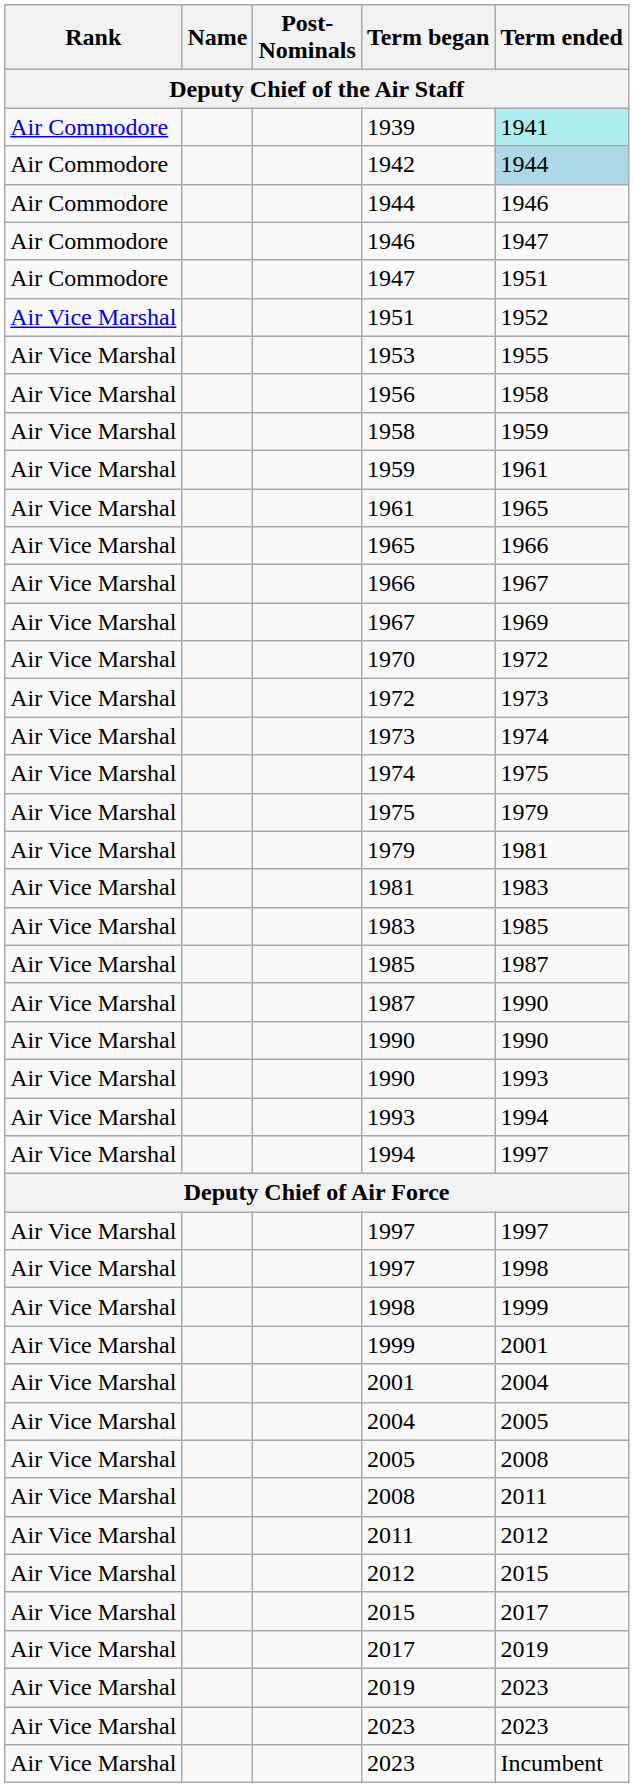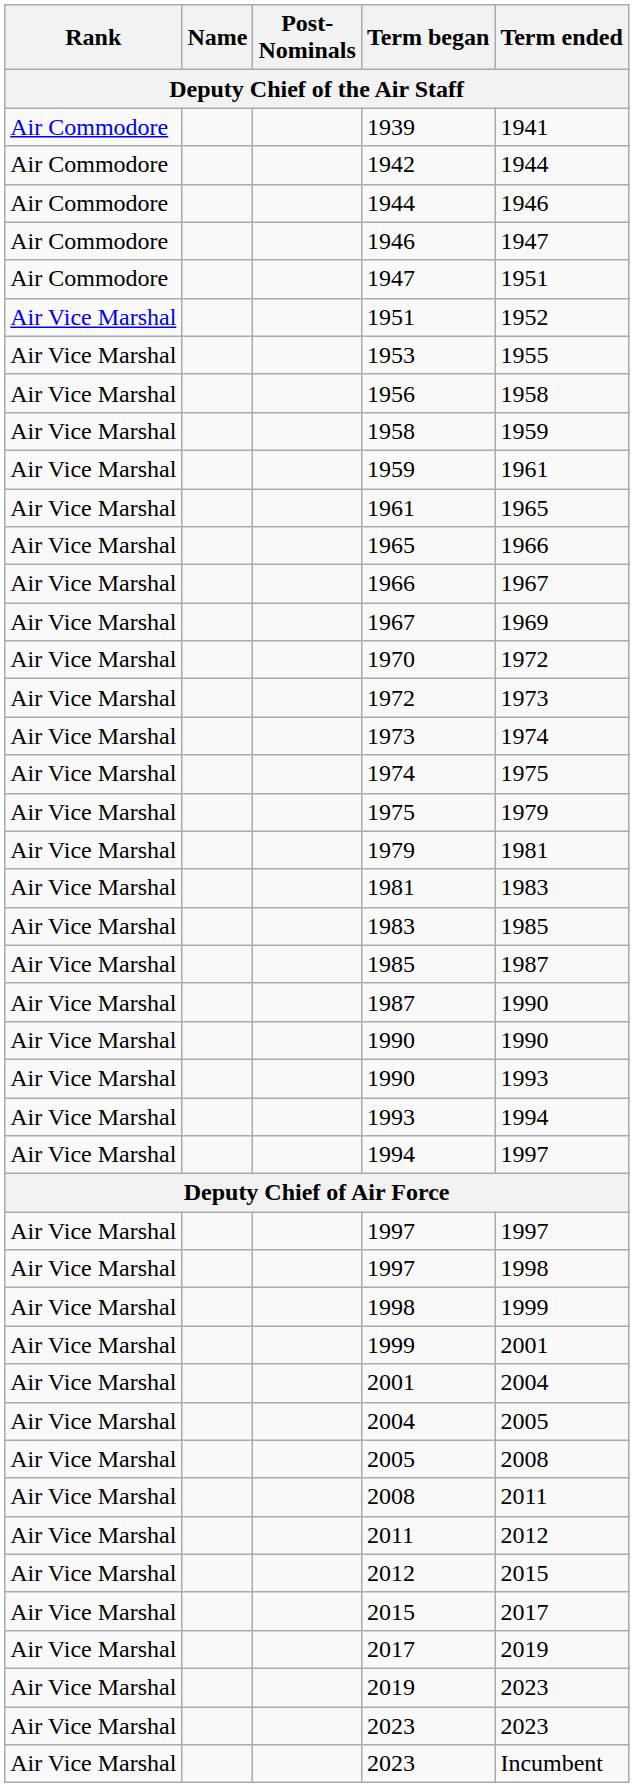1939 | Term ended: paleturquoise background -> no background
1942 | Term ended: lightblue background -> no background
